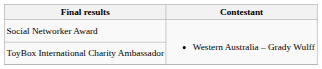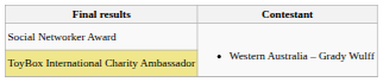ToyBox International Charity Ambassador | Final results: no background -> khaki background
